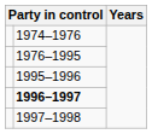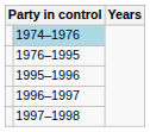1974–1976 | column 2: no background -> lightblue background
1996–1997 | column 2: bold -> normal
